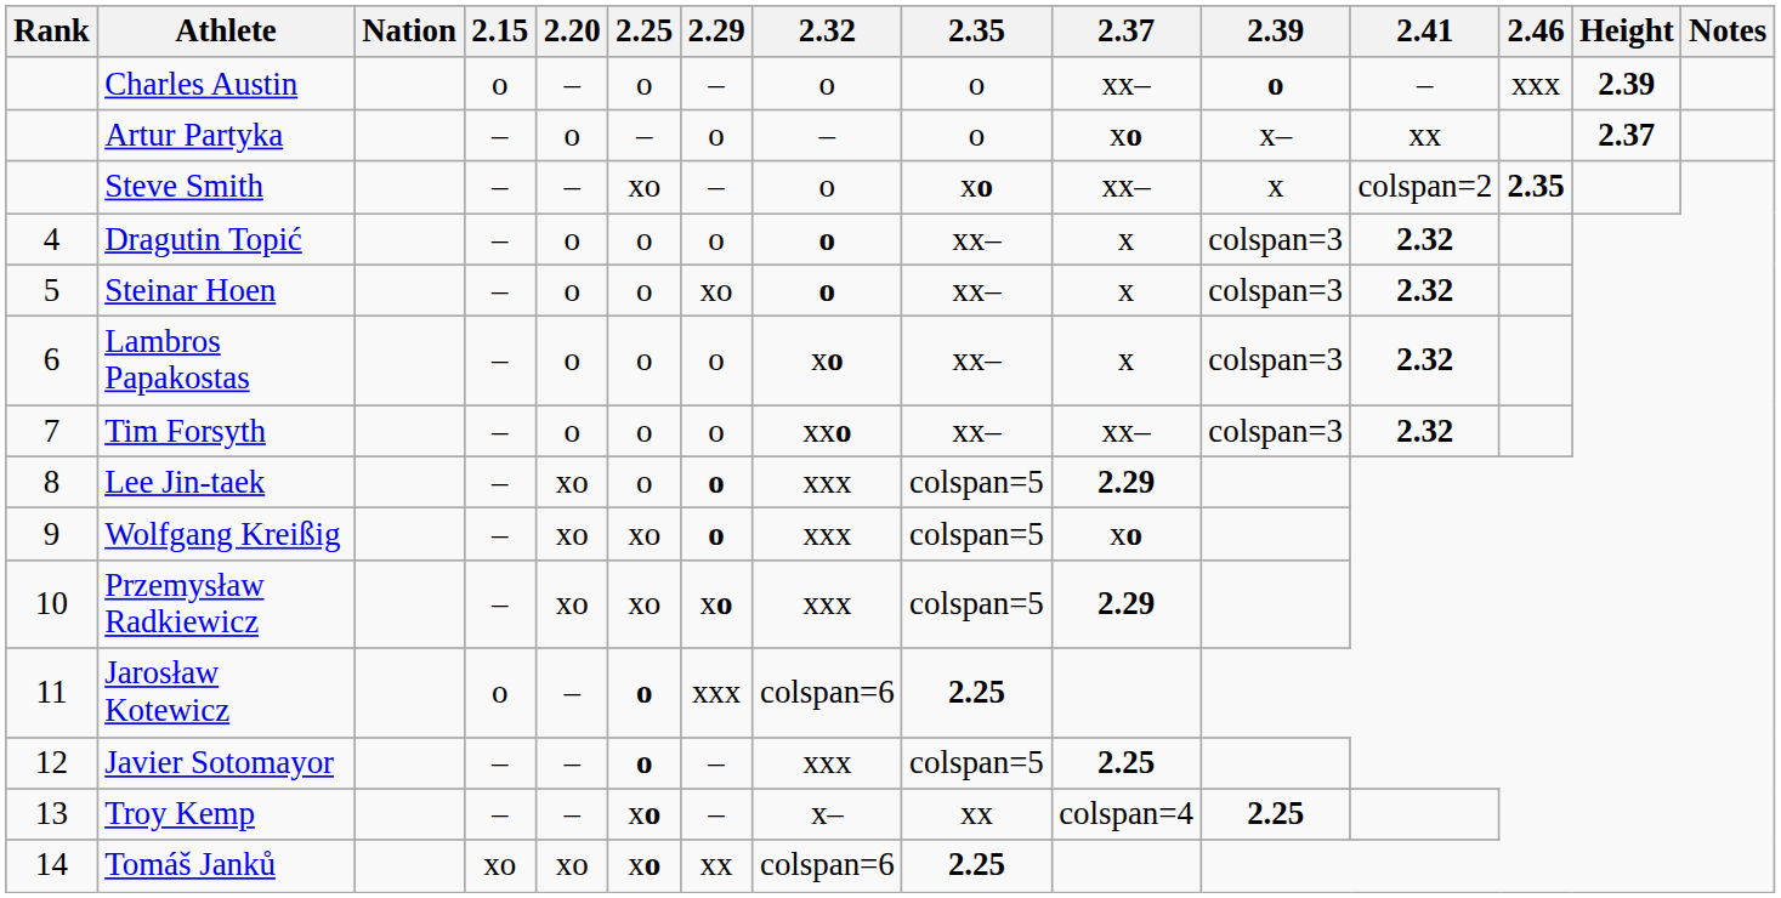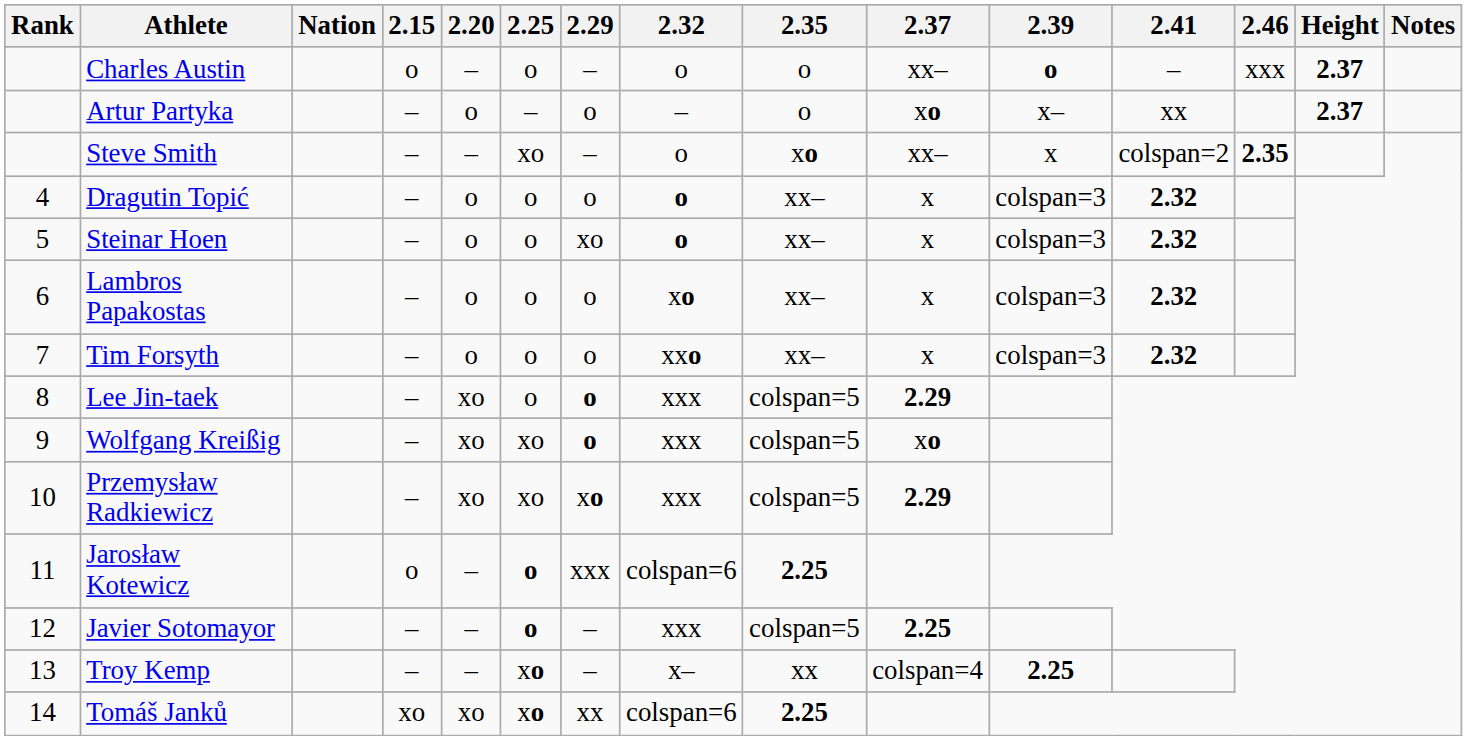Charles Austin | Height: 2.39 -> 2.37
Tim Forsyth | 2.37: xx– -> x
